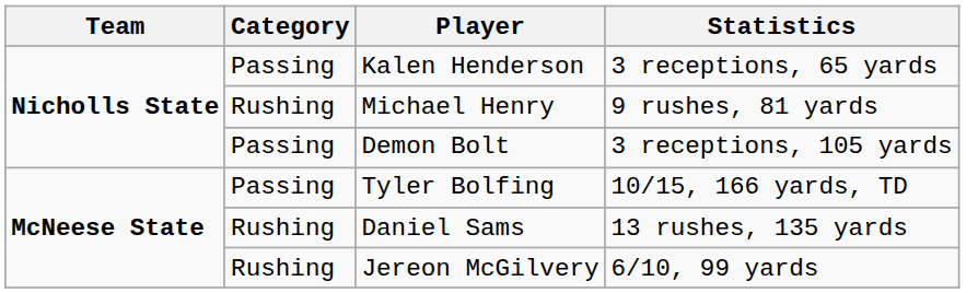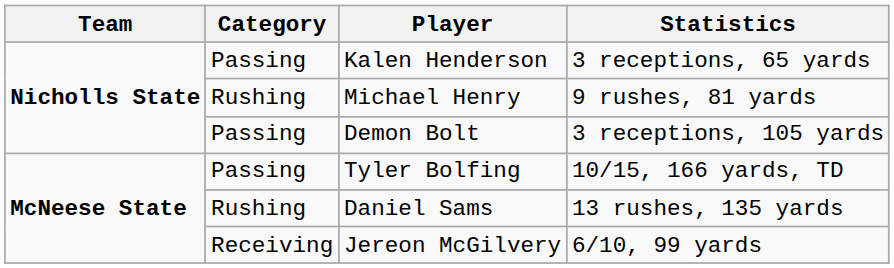Jereon McGilvery | Category: Rushing -> Receiving
